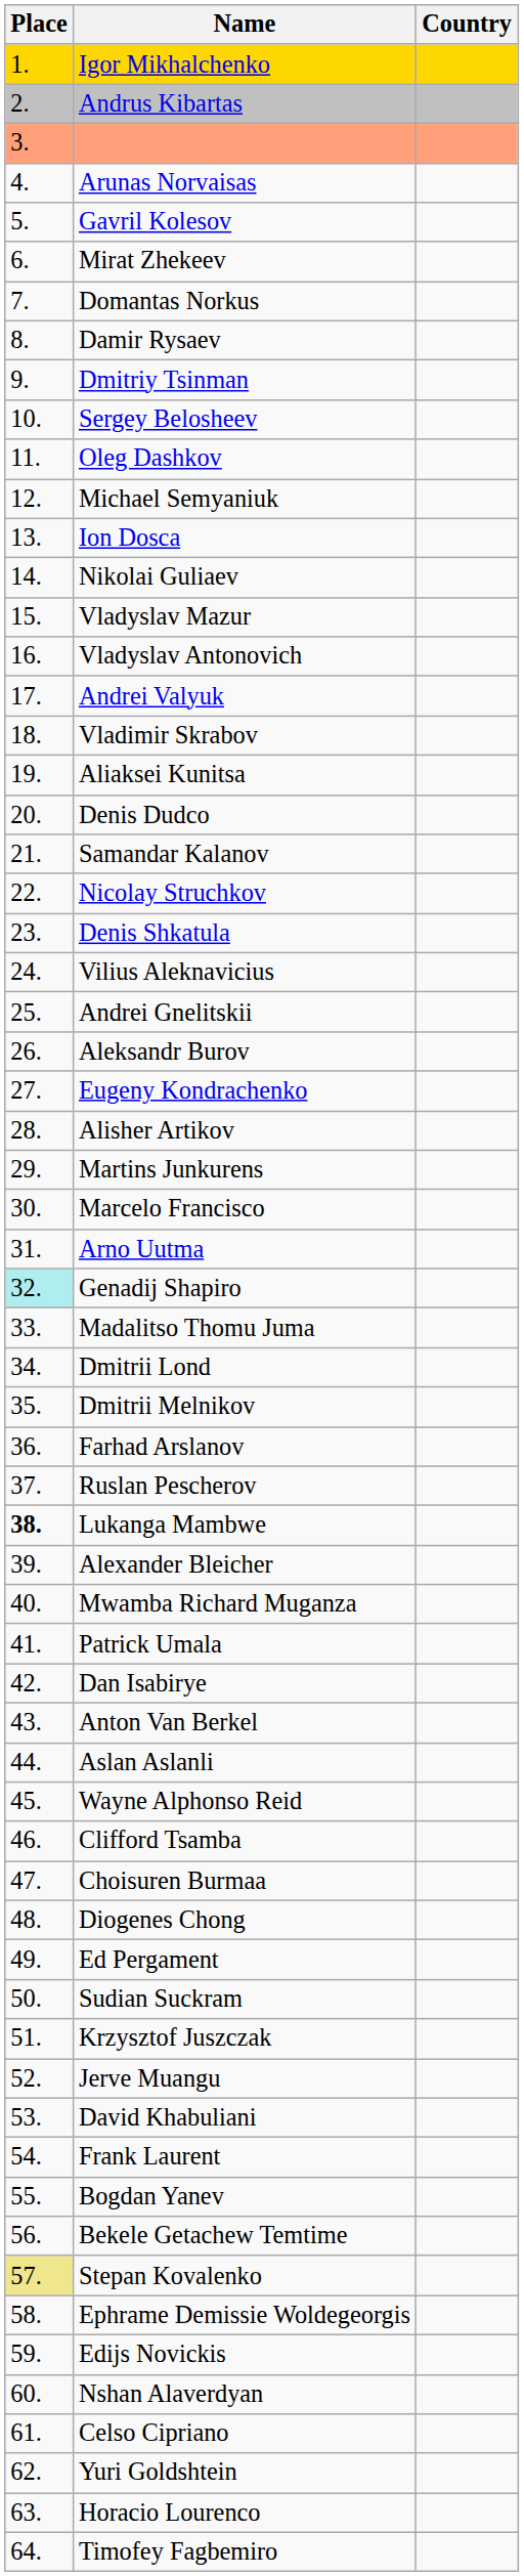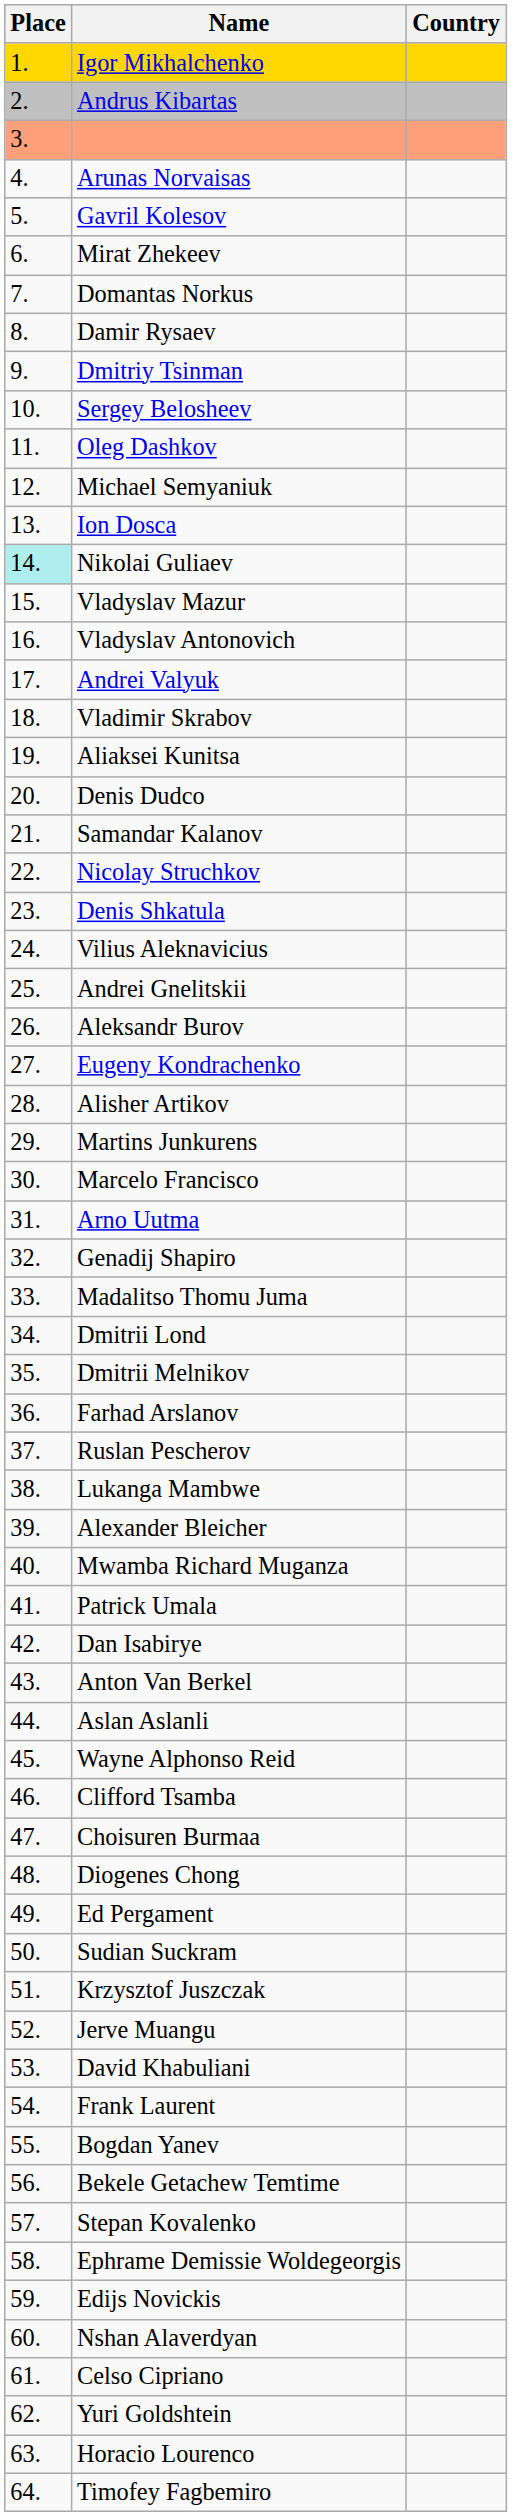Nikolai Guliaev | Place: no background -> paleturquoise background
Genadij Shapiro | Place: paleturquoise background -> no background
Lukanga Mambwe | Place: bold -> normal
Stepan Kovalenko | Place: khaki background -> no background
